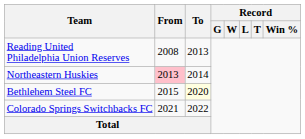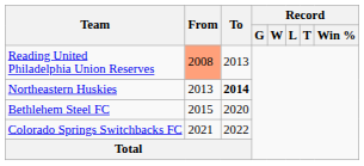Reading United Philadelphia Union Reserves | From: no background -> lightsalmon background
Northeastern Huskies | From: pink background -> no background
Northeastern Huskies | To: normal -> bold
Bethlehem Steel FC | To: lightyellow background -> no background
